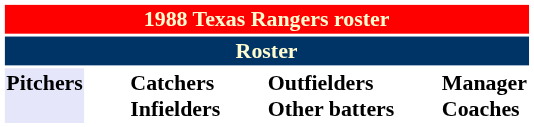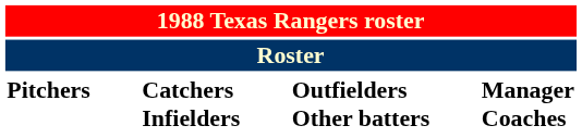Pitchers | column 1: lavender background -> no background
